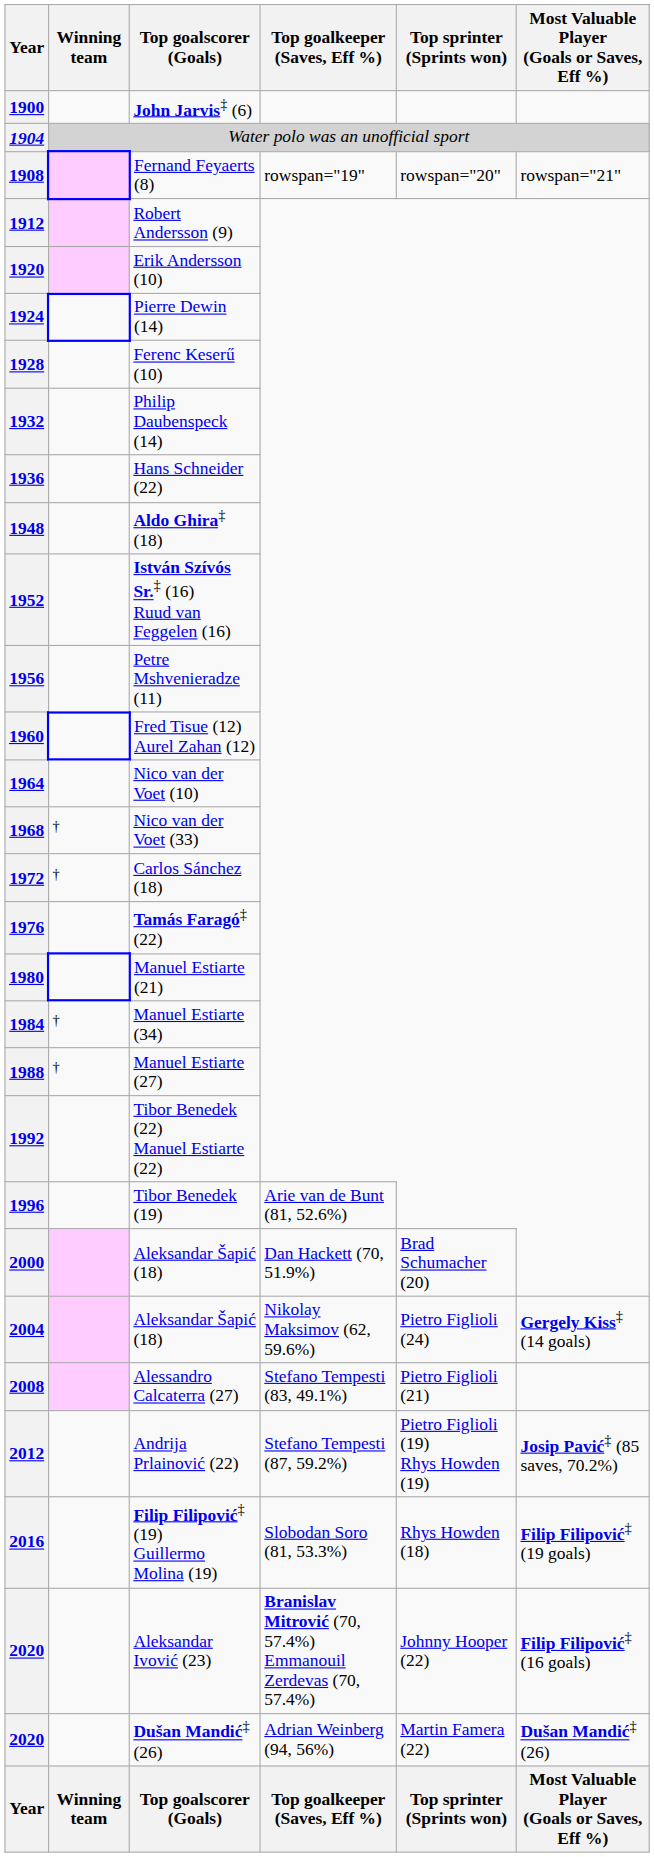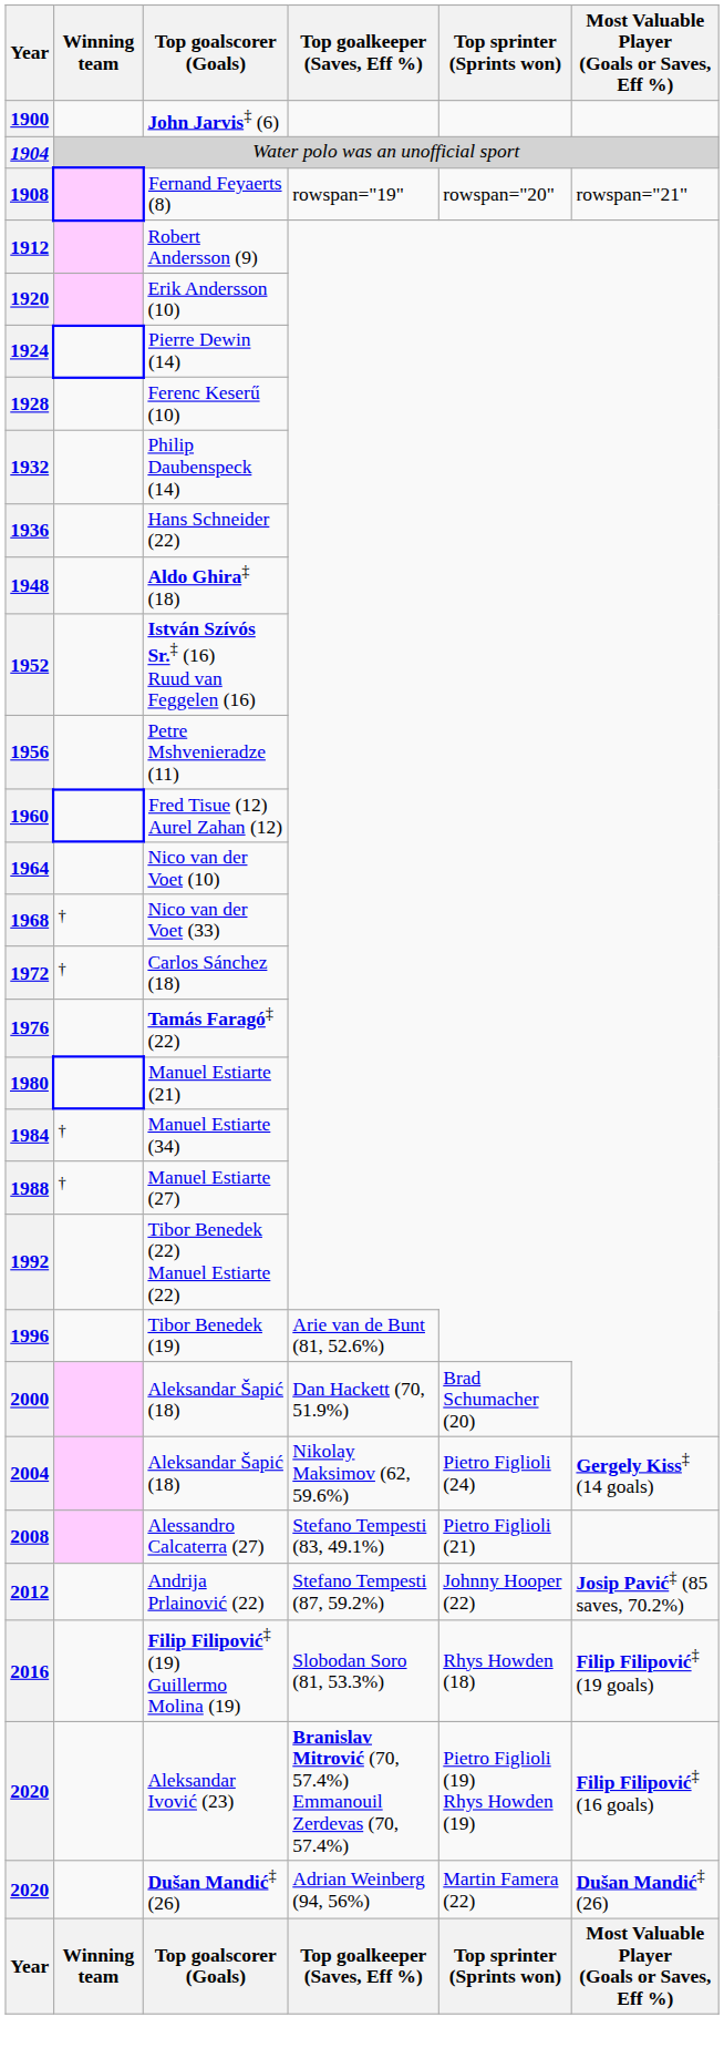2012 | Top sprinter (Sprints won): Pietro Figlioli (19) Rhys Howden (19) -> Johnny Hooper (22)
2020 / Aleksandar Ivović (23) | Top sprinter (Sprints won): Johnny Hooper (22) -> Pietro Figlioli (19) Rhys Howden (19)
